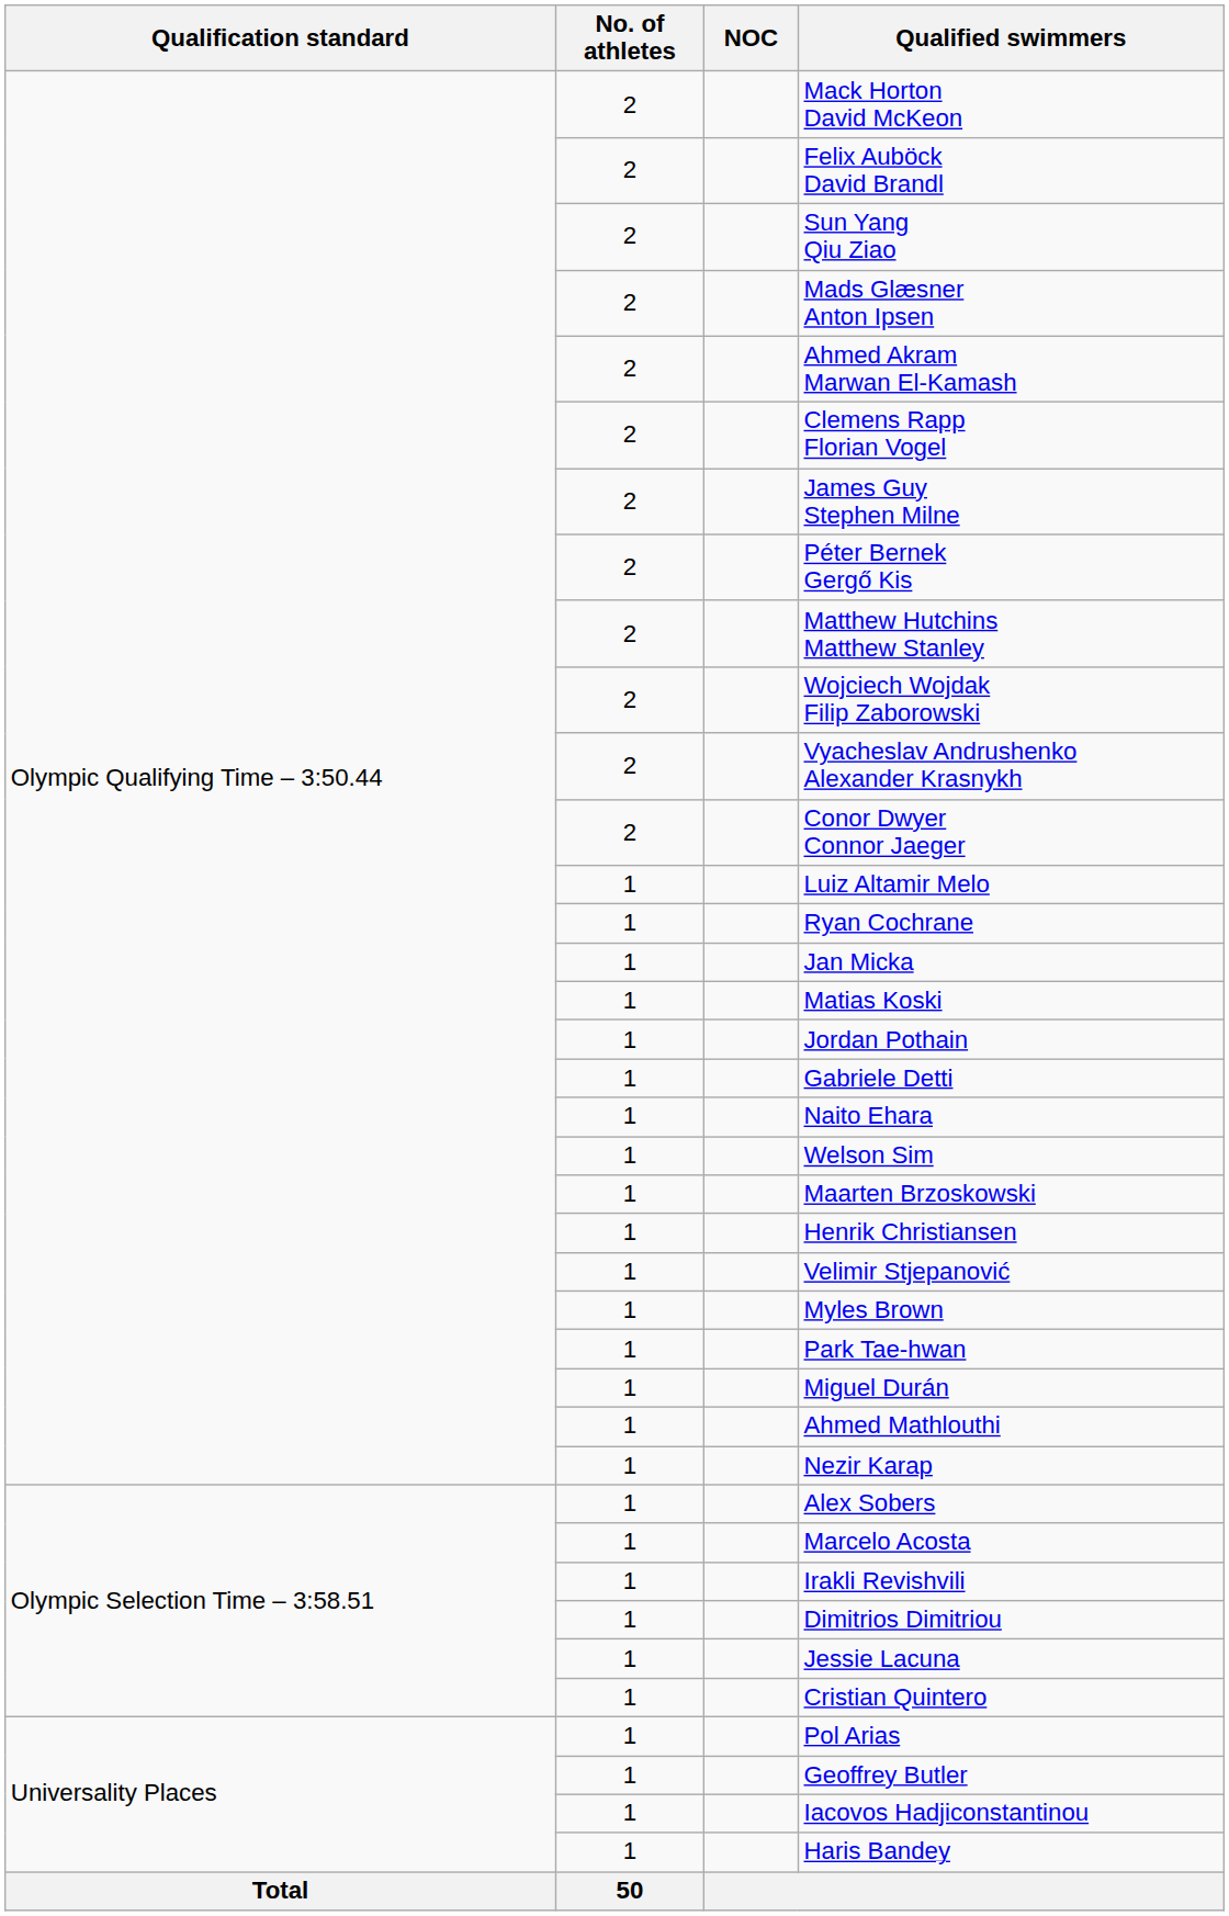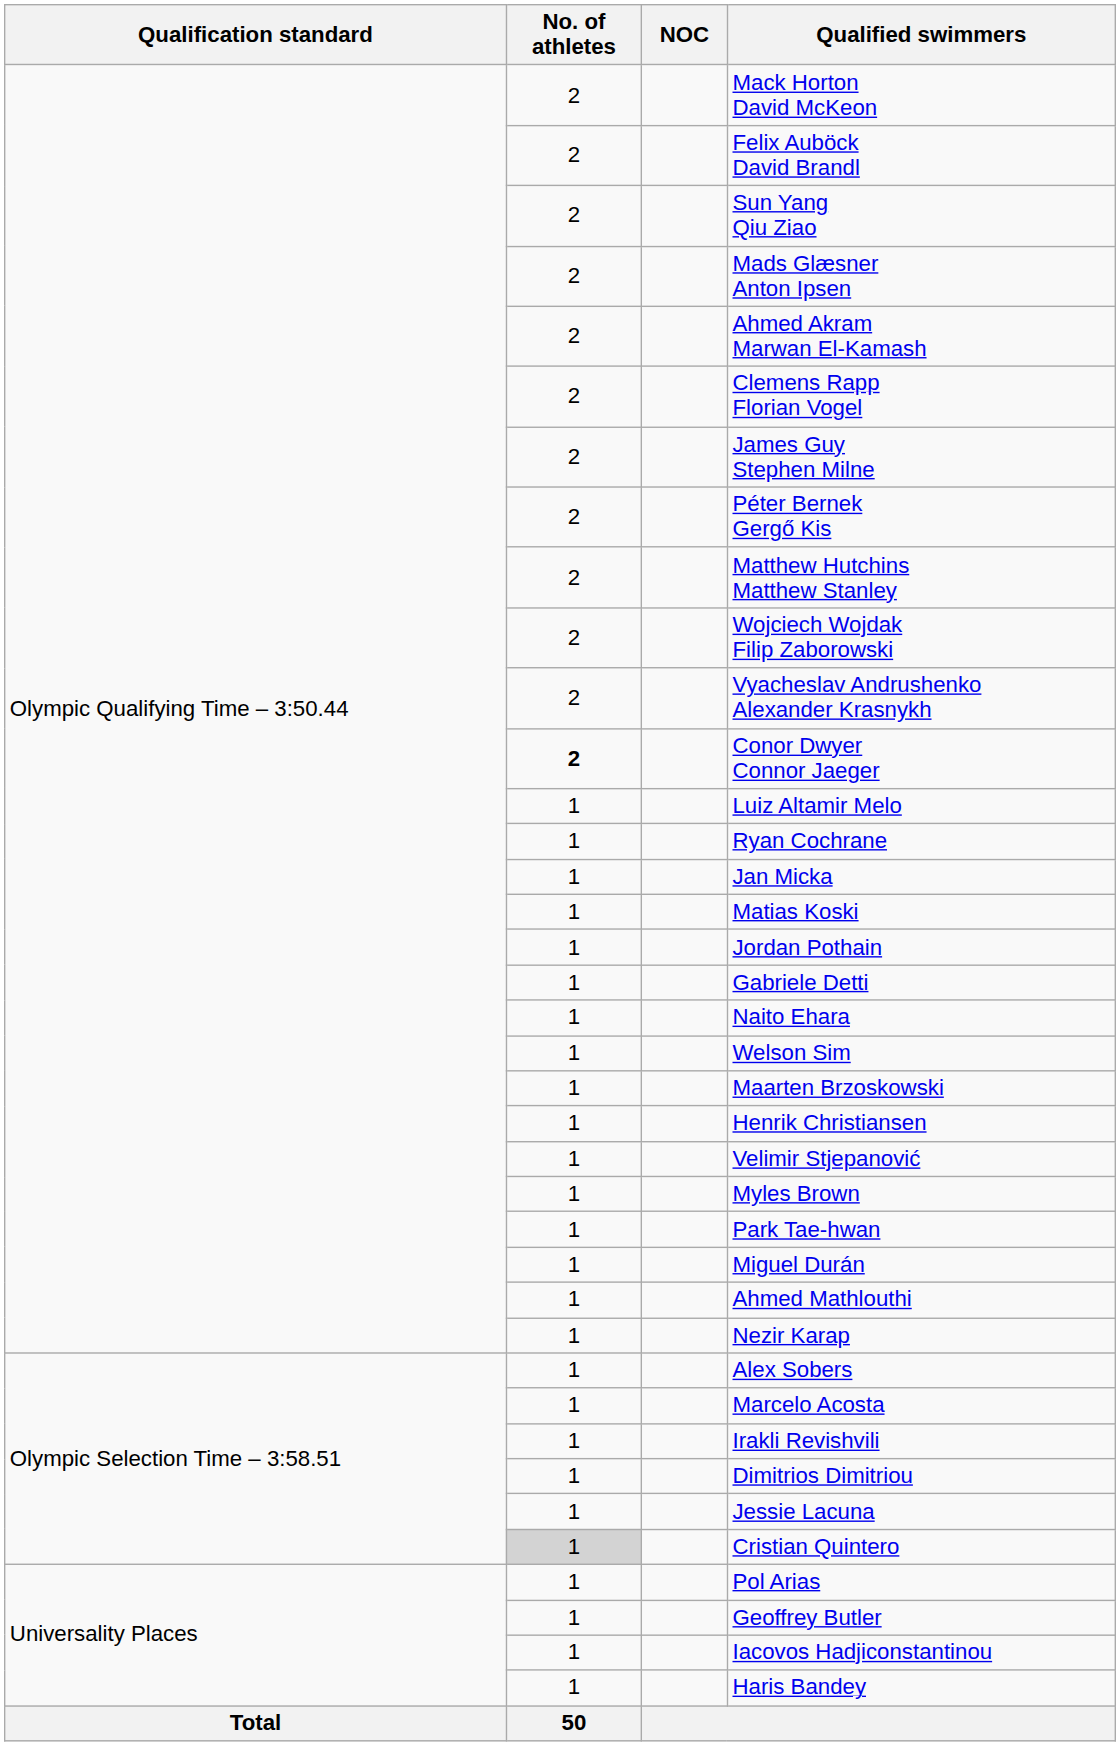Conor Dwyer Connor Jaeger | No. of athletes: normal -> bold
Cristian Quintero | No. of athletes: no background -> lightgrey background
